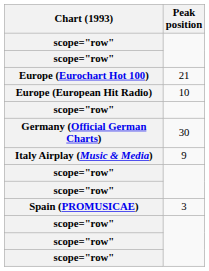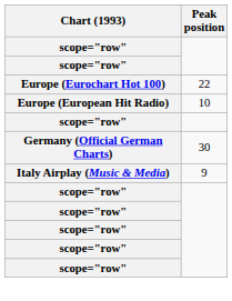Europe (Eurochart Hot 100) | Peak position: 21 -> 22
- row: Spain (PROMUSICAE) | 3
